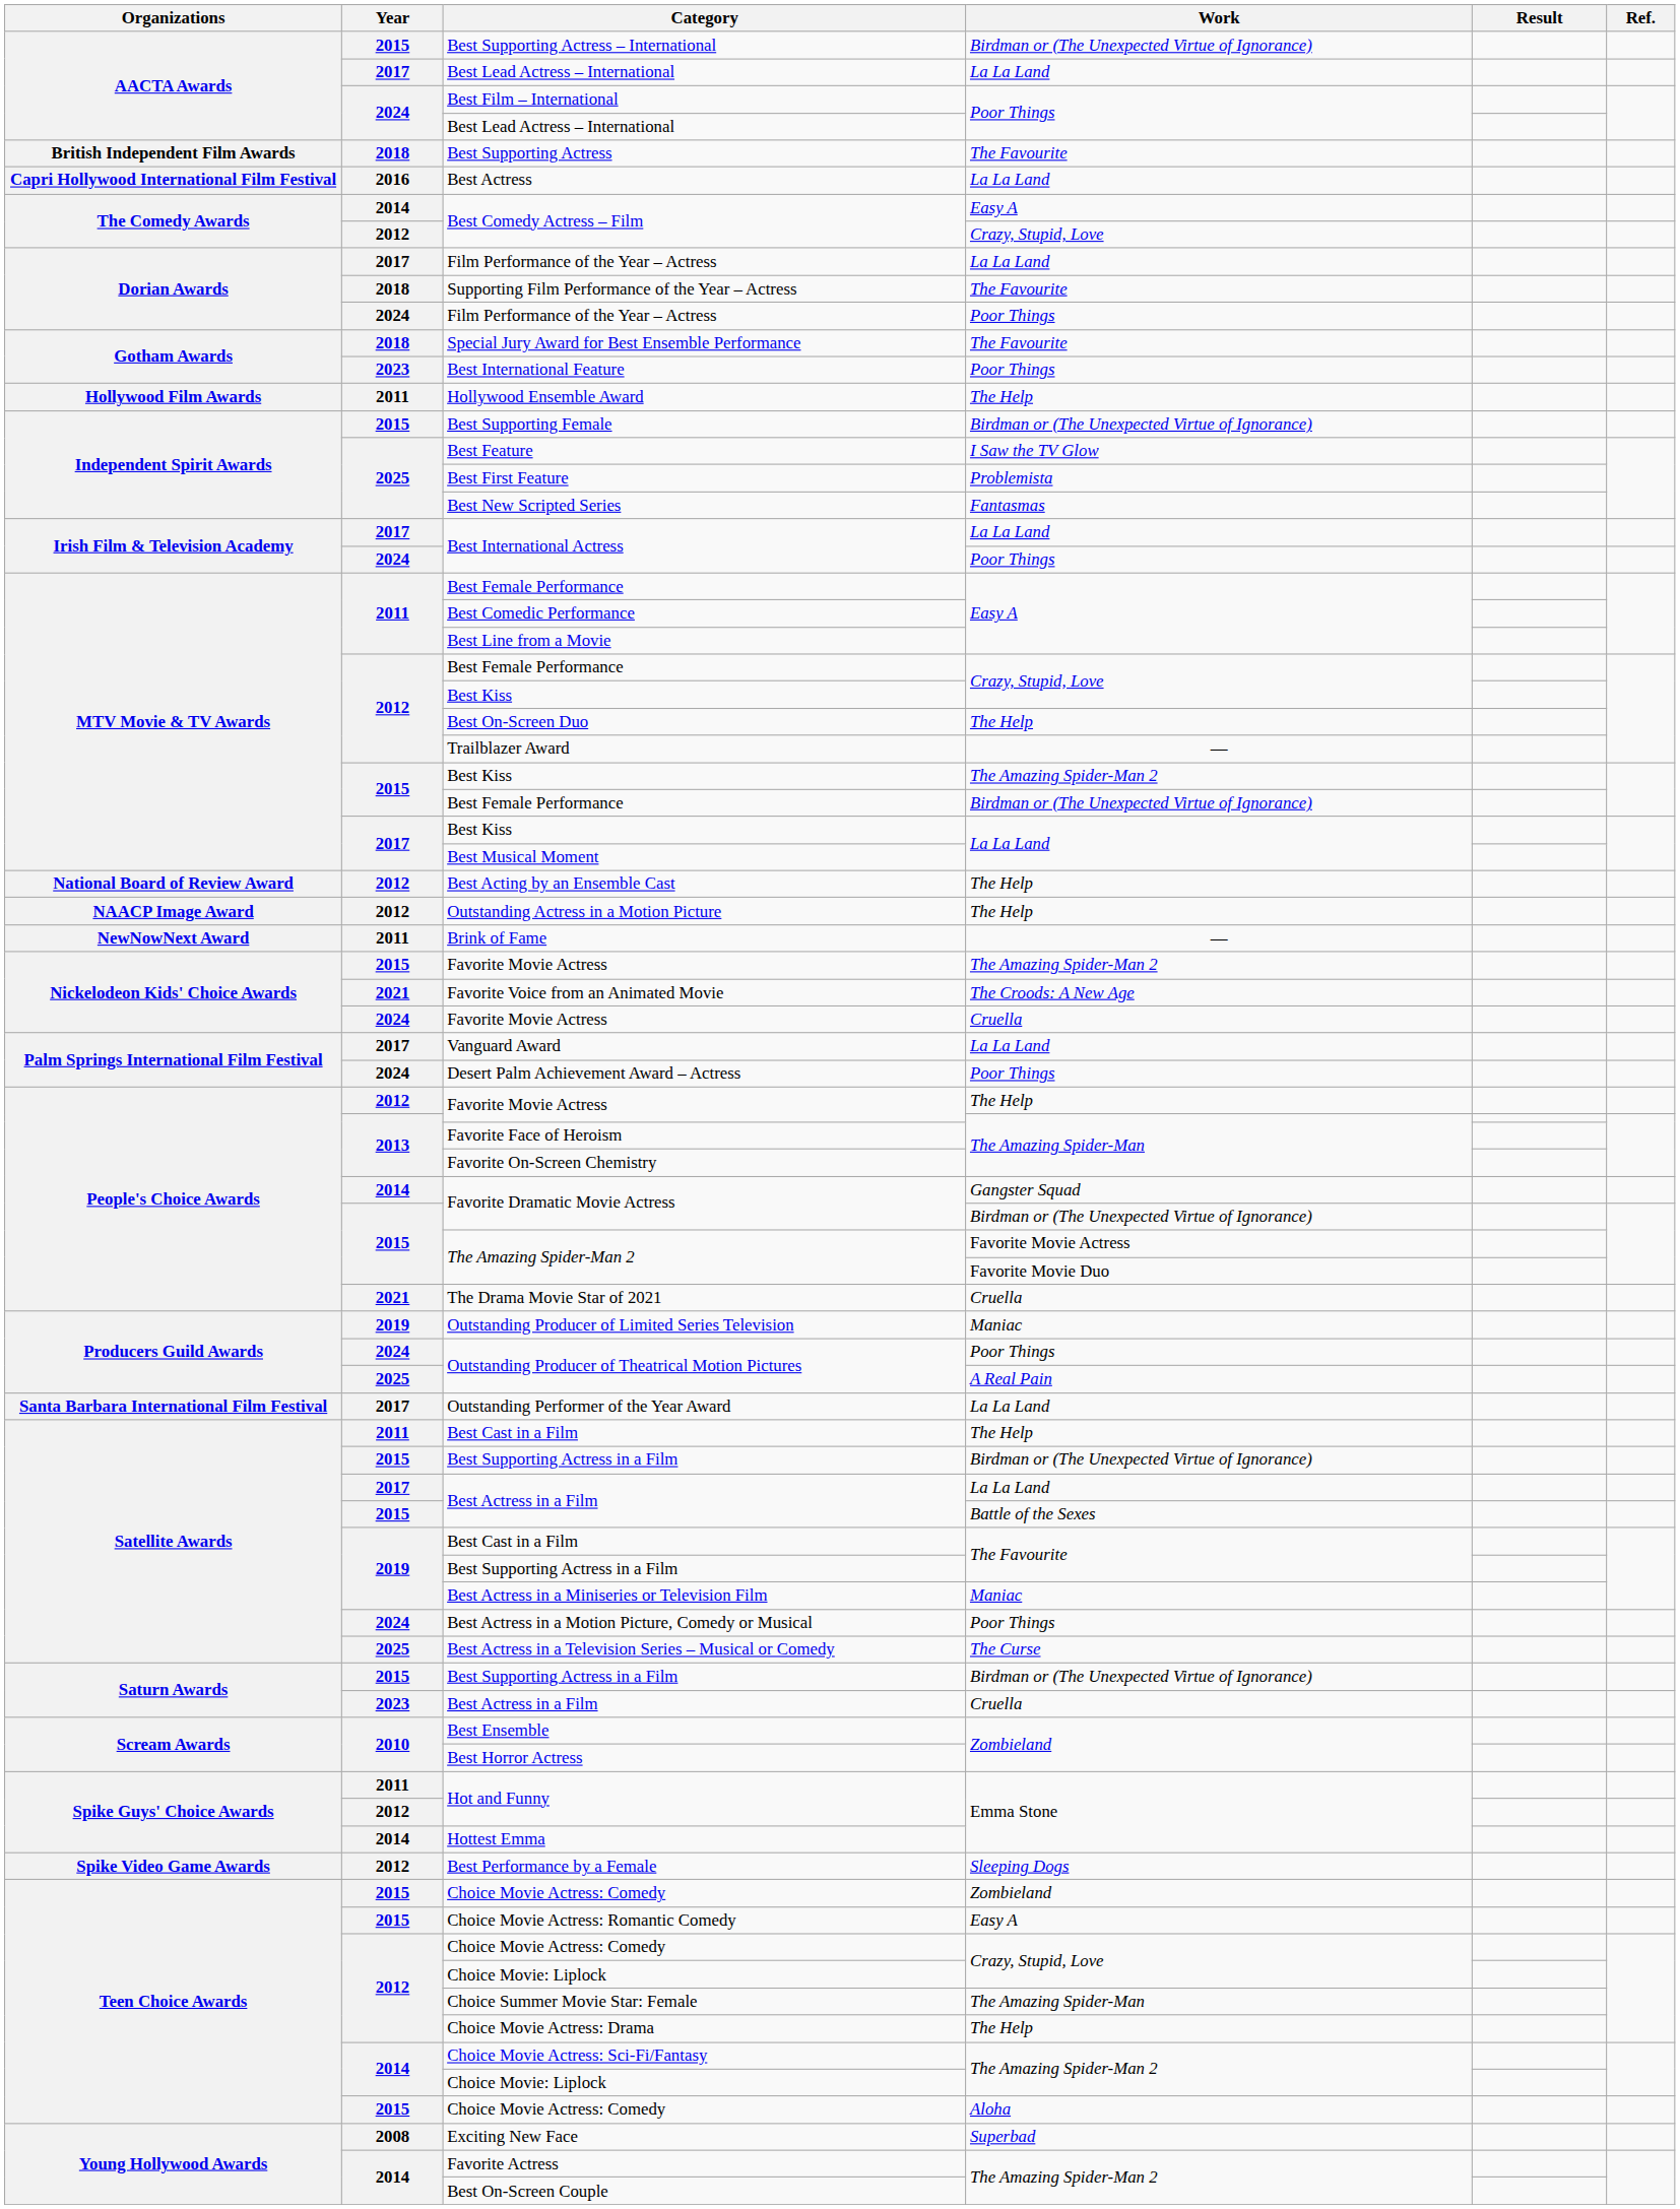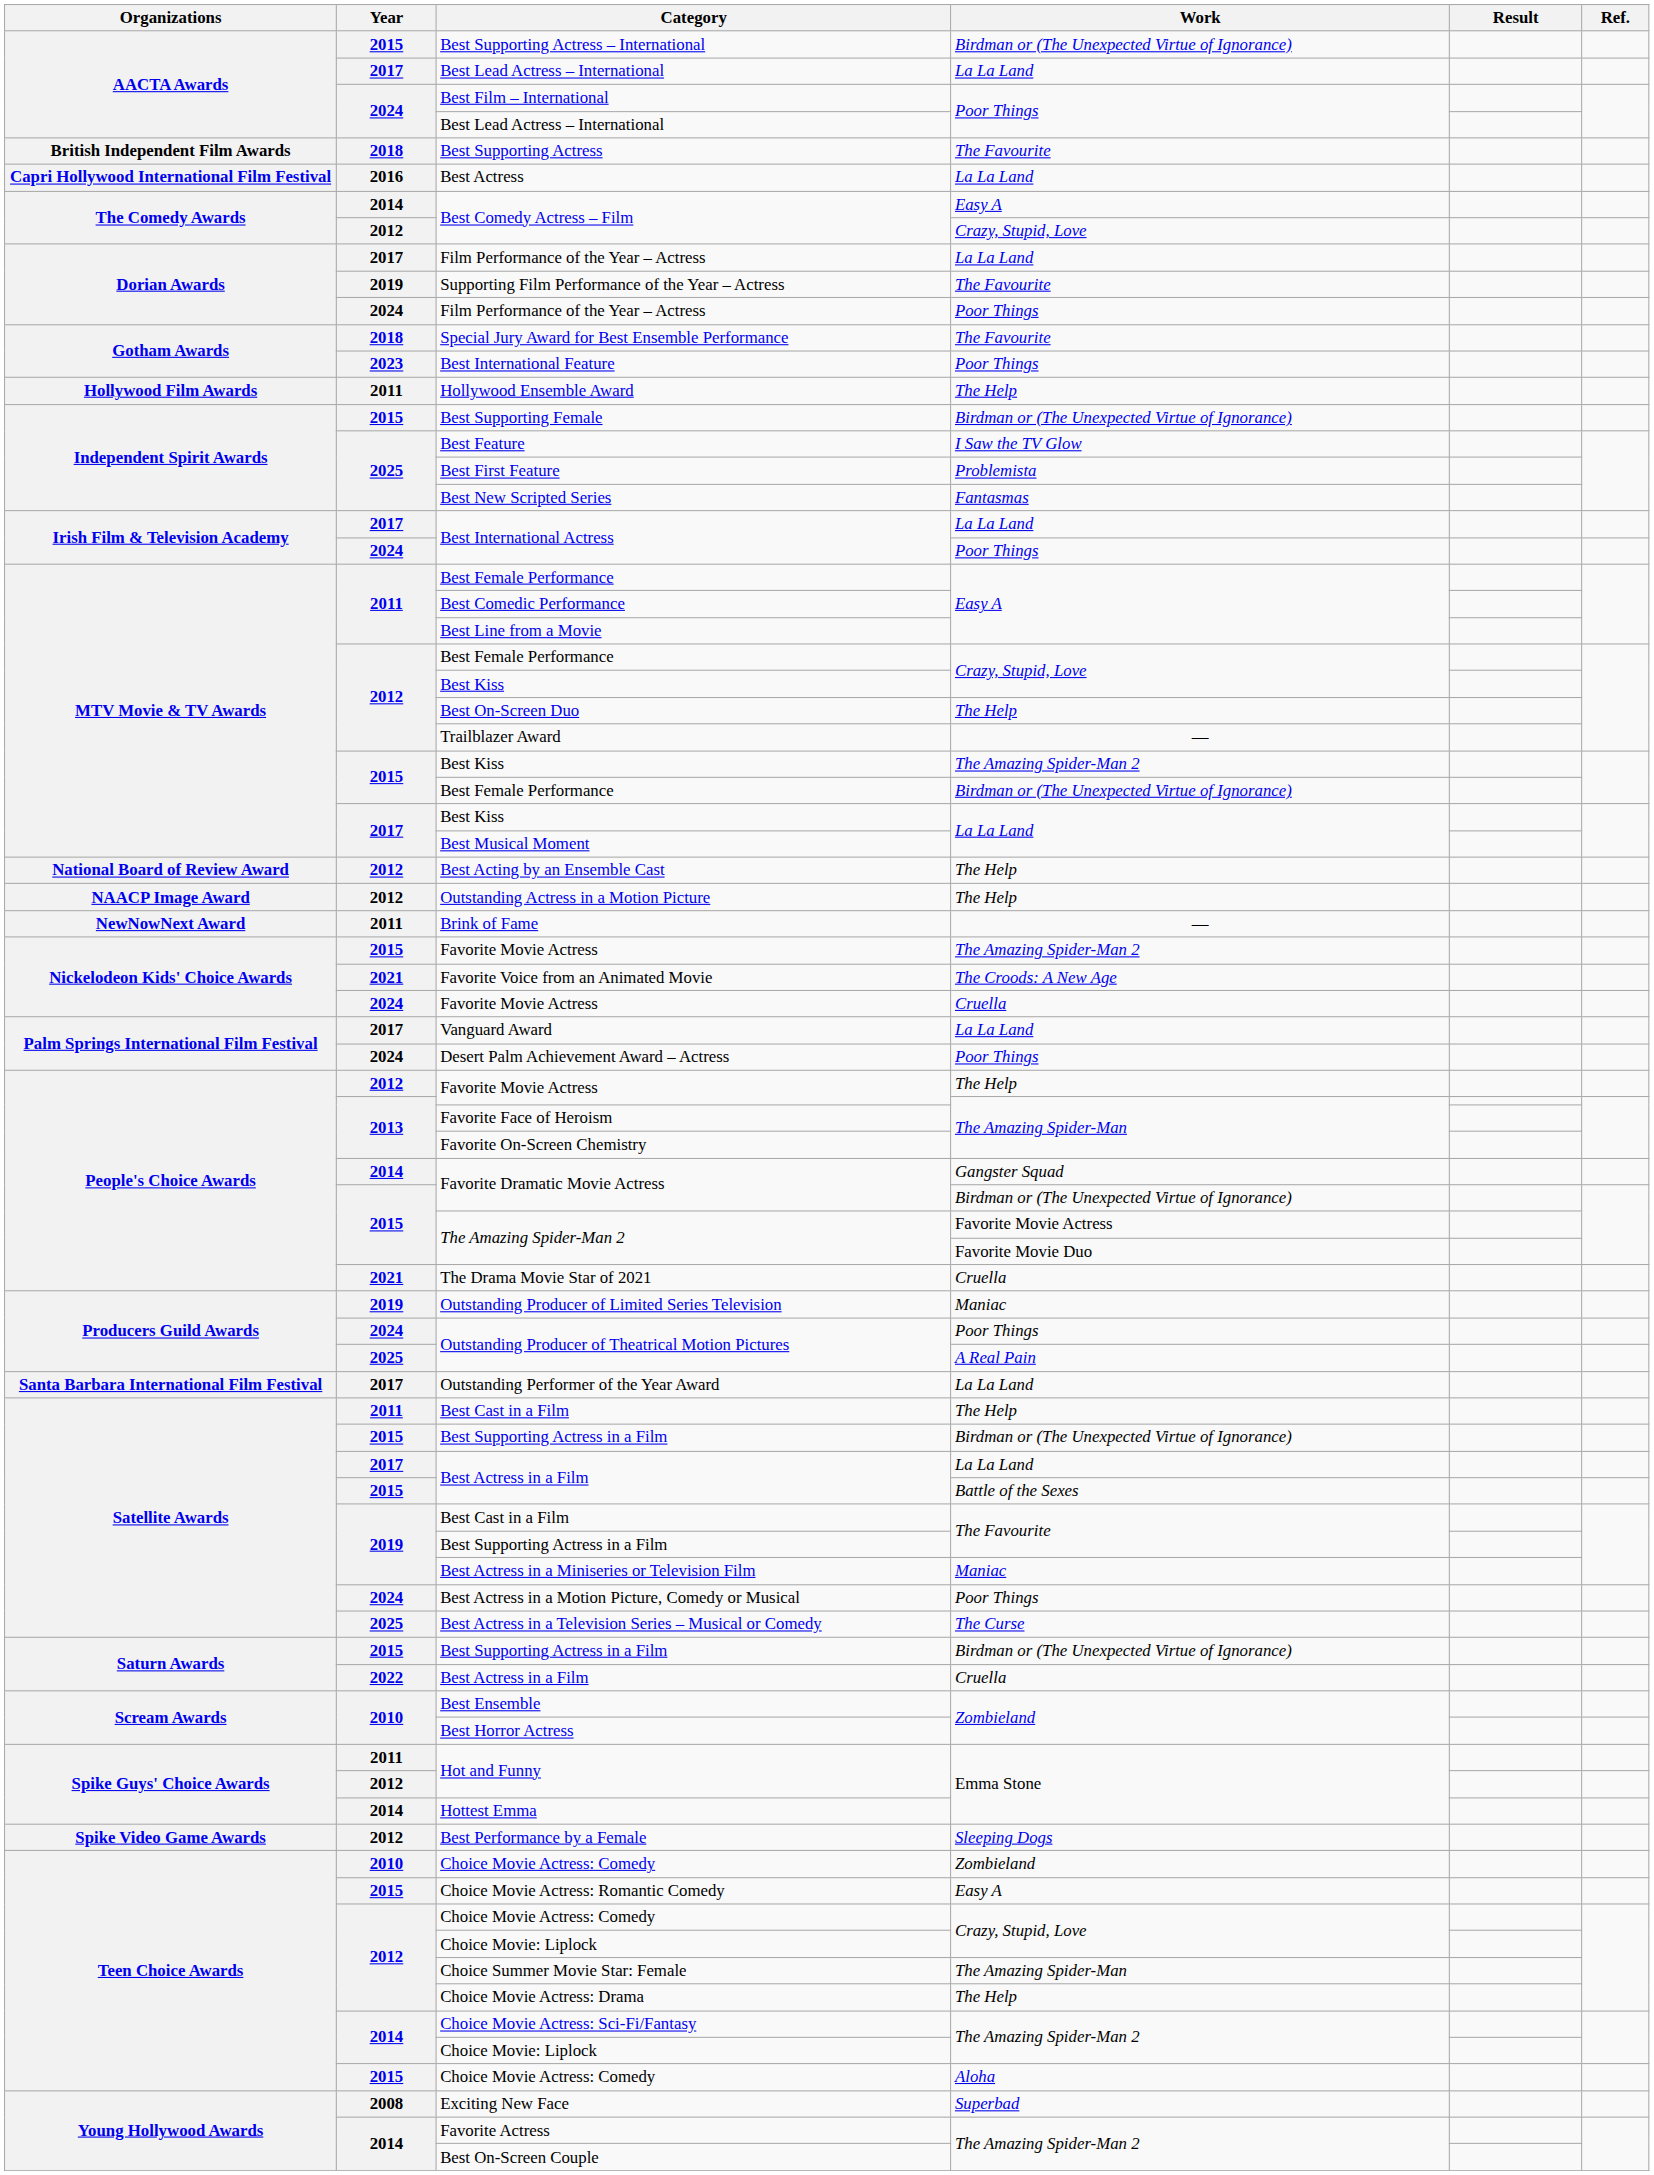Supporting Film Performance of the Year – Actress | Year: 2018 -> 2019
Best Actress in a Film / Cruella | Year: 2023 -> 2022
Choice Movie Actress: Comedy / Zombieland | Year: 2015 -> 2010
